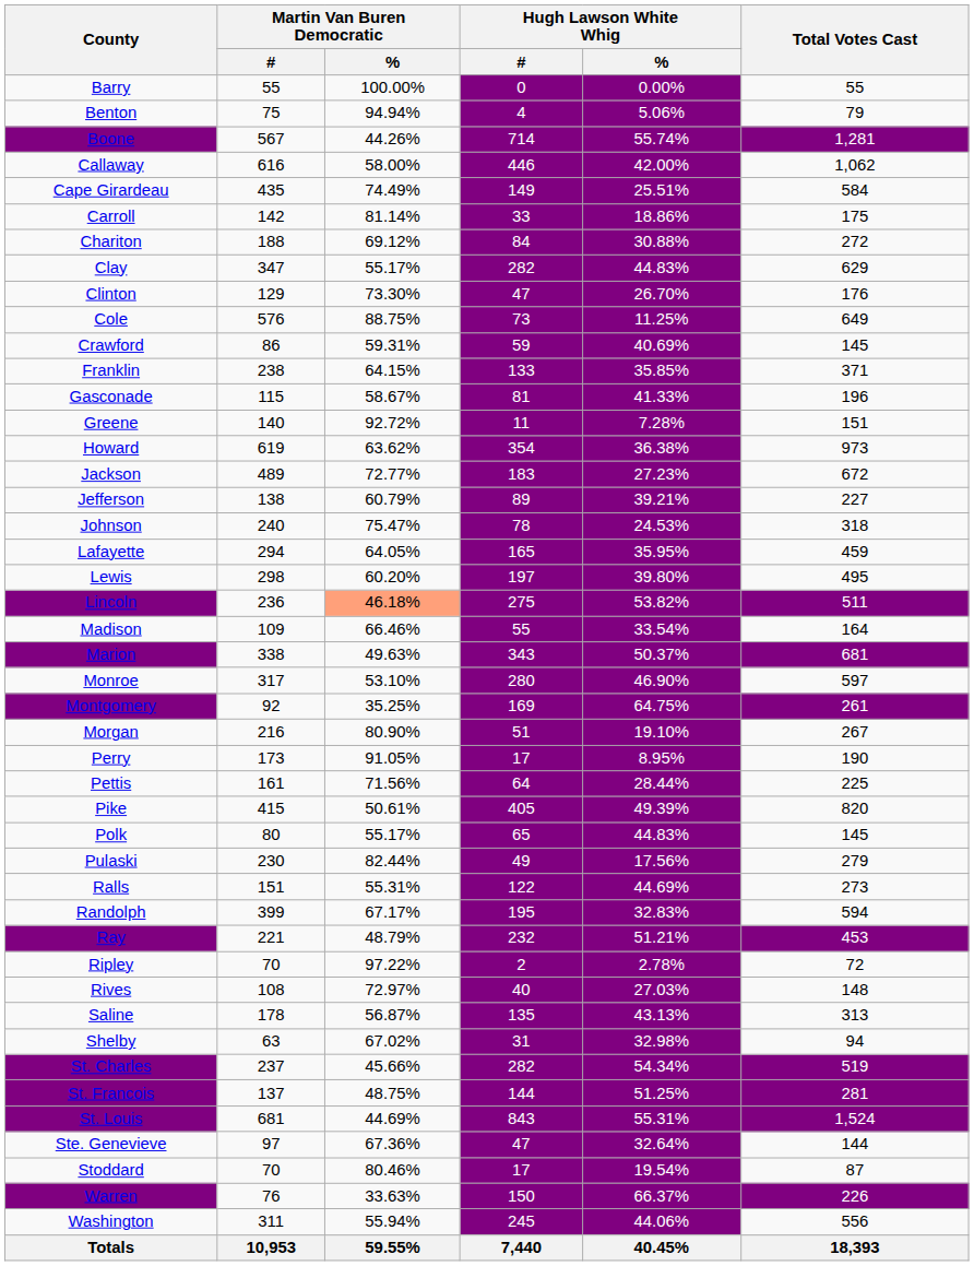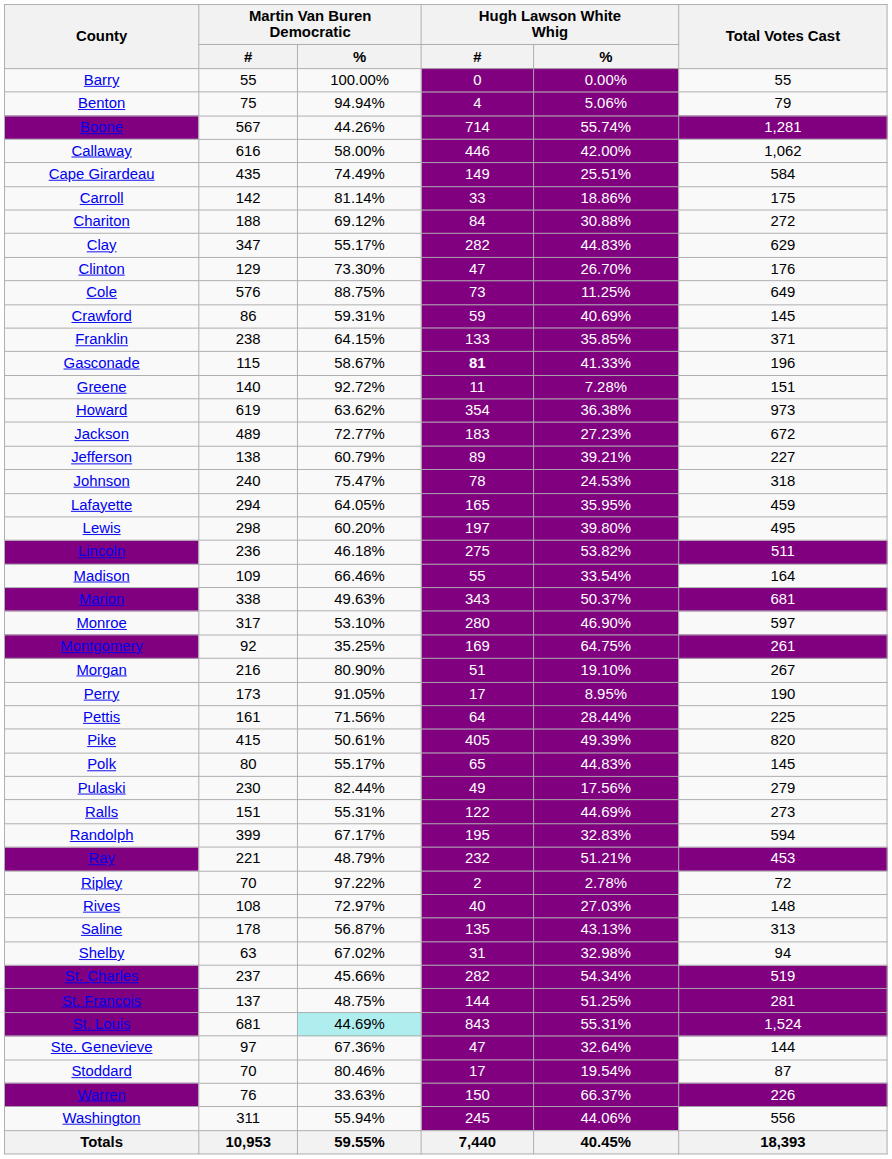Gasconade | Hugh Lawson White Whig / #: normal -> bold
Lincoln | Martin Van Buren Democratic / %: lightsalmon background -> no background
St. Louis | Martin Van Buren Democratic / %: no background -> paleturquoise background
